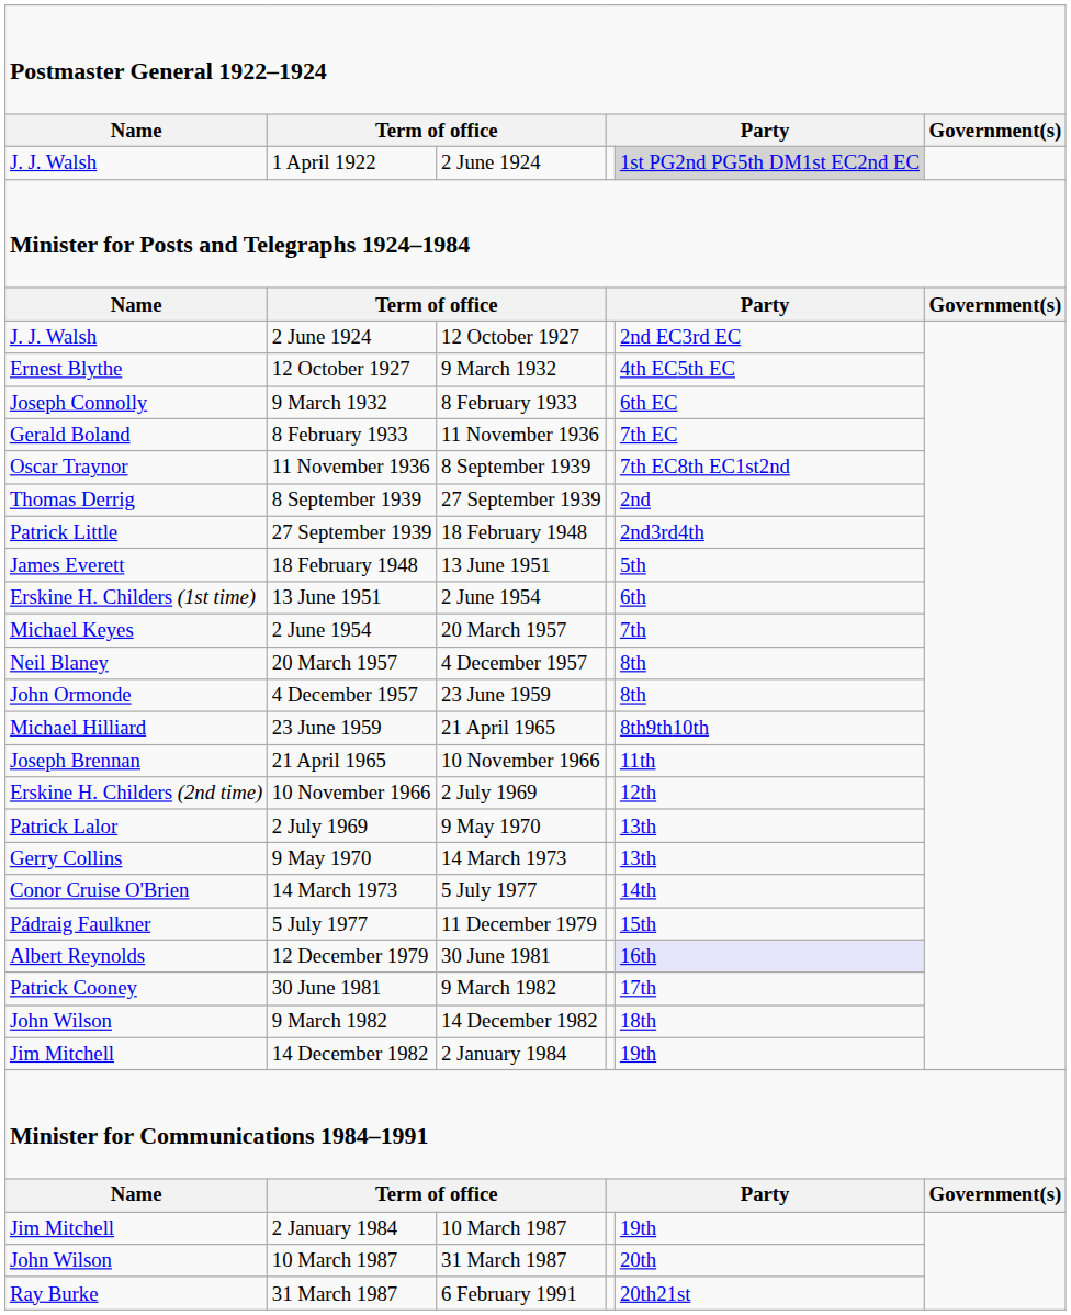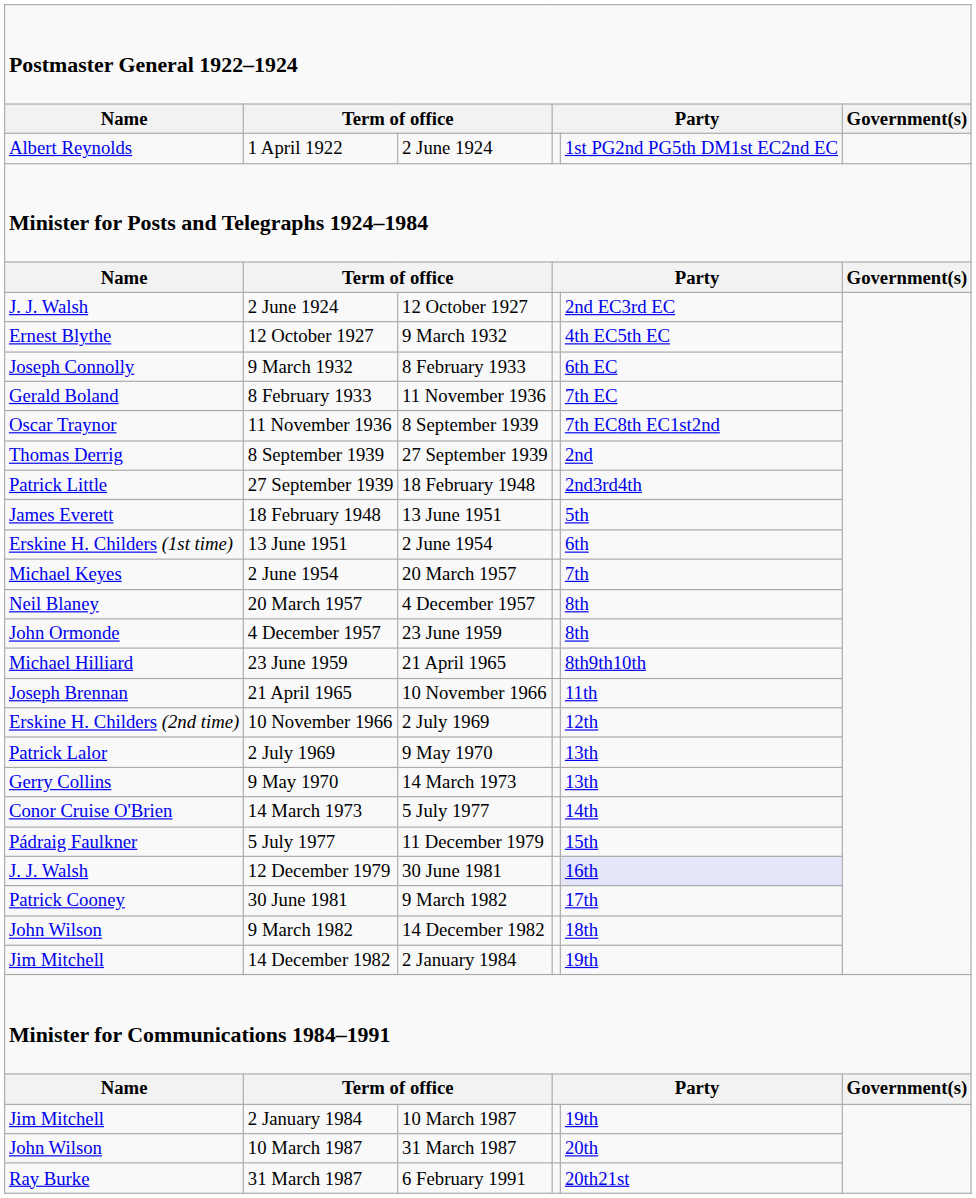1 April 1922 | column 1: J. J. Walsh -> Albert Reynolds
1 April 1922 | column 5: lightgrey background -> no background
12 December 1979 | column 1: Albert Reynolds -> J. J. Walsh
